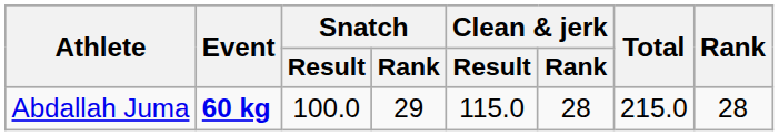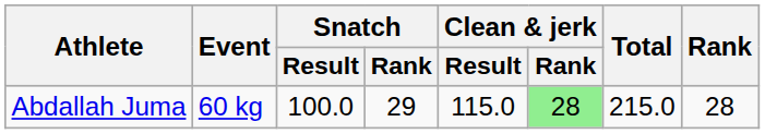Abdallah Juma | Event: bold -> normal
Abdallah Juma | Clean & jerk / Rank: no background -> lightgreen background
